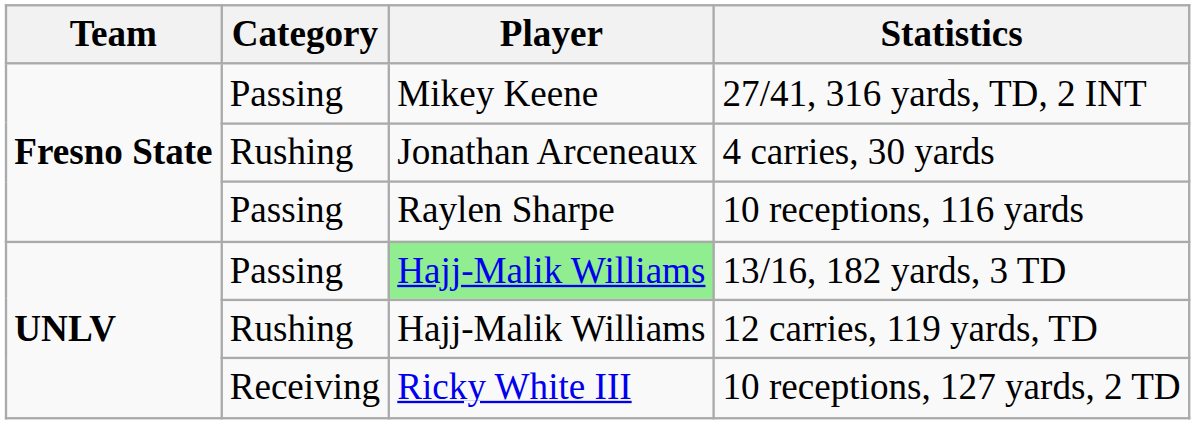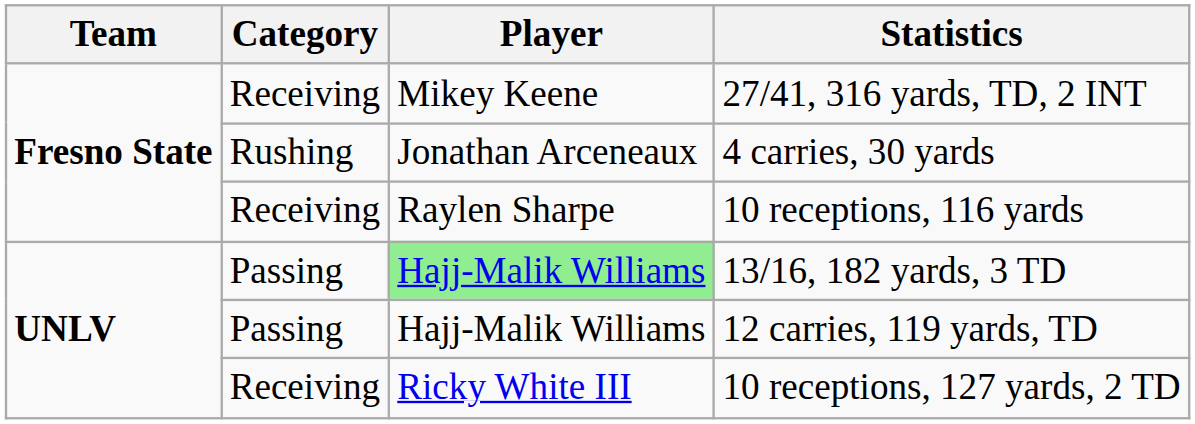27/41, 316 yards, TD, 2 INT | Category: Passing -> Receiving
10 receptions, 116 yards | Category: Passing -> Receiving
12 carries, 119 yards, TD | Category: Rushing -> Passing
